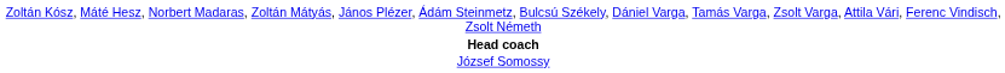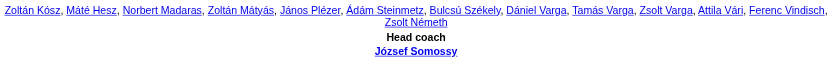row 3 | column 1: normal -> bold
